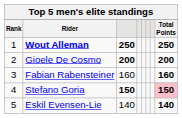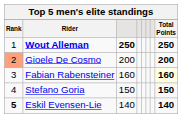Gioele De Cosmo | Rank: no background -> lightsalmon background
Gioele De Cosmo | column 3: bold -> normal
Fabian Rabensteiner | Total Points: no background -> lightyellow background
Stefano Goria | column 3: bold -> normal
Stefano Goria | Total Points: pink background -> no background
Eskil Evensen-Lie | Rank: normal -> bold
